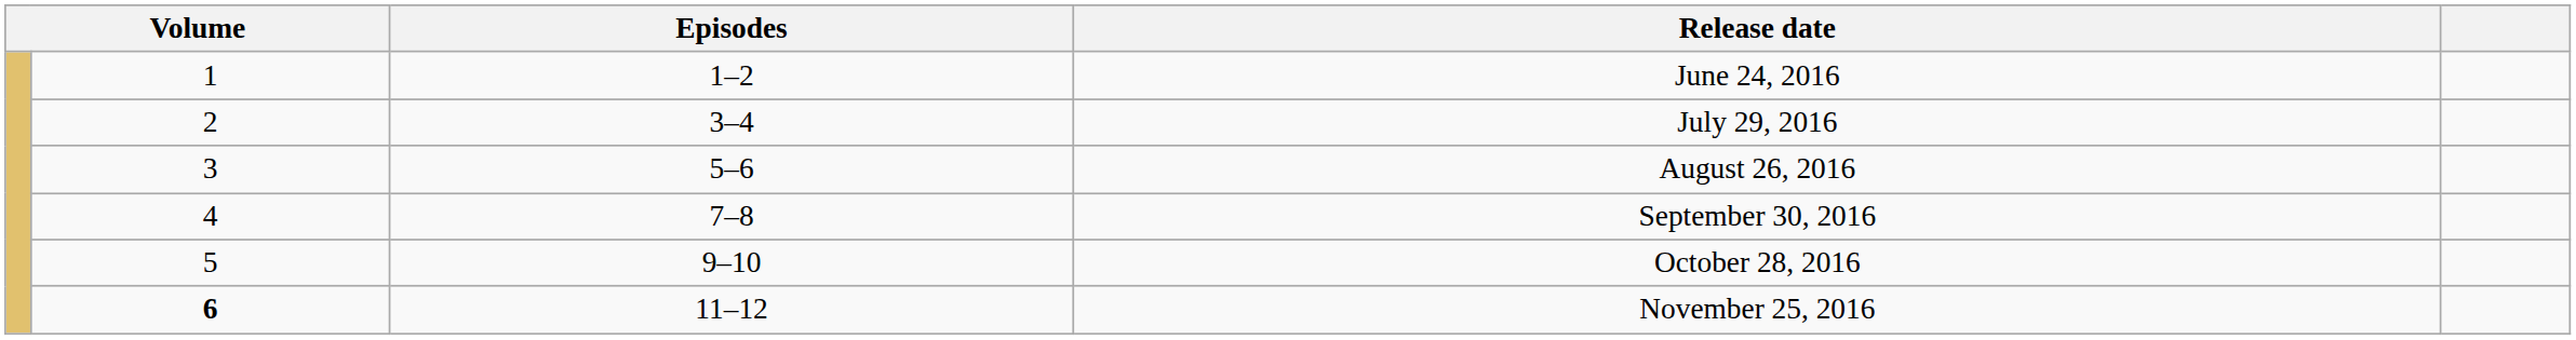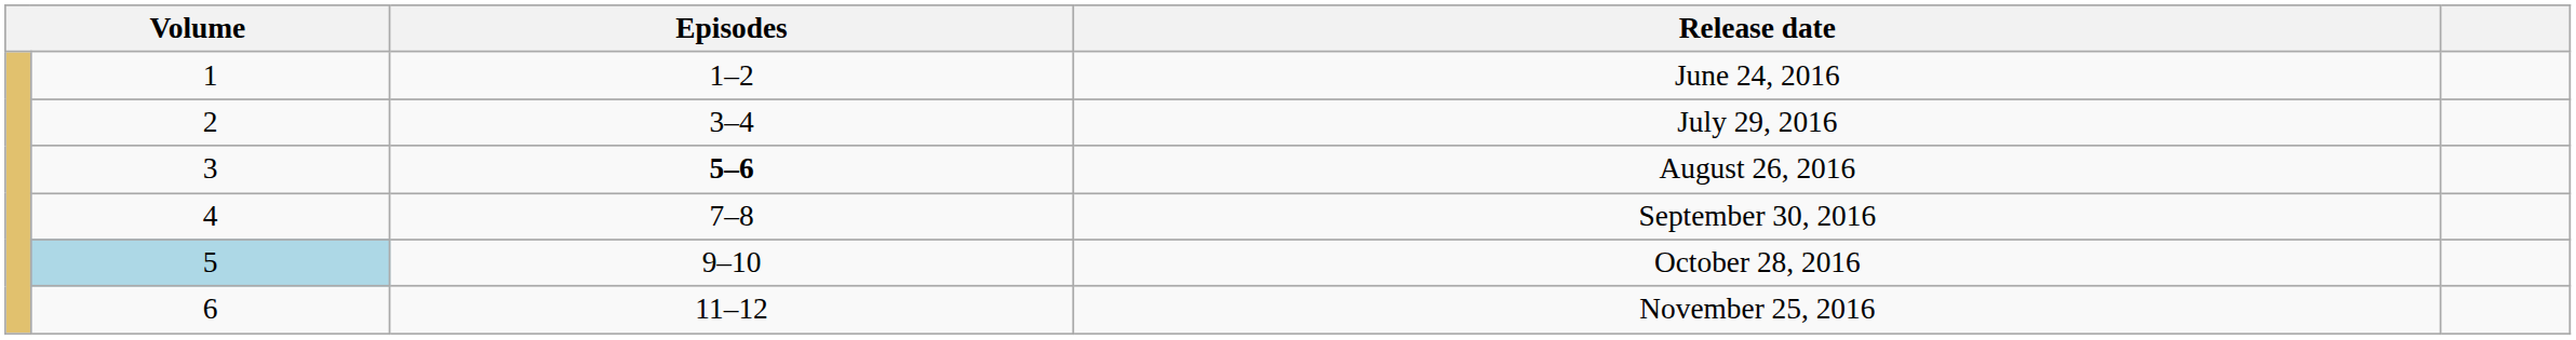August 26, 2016 | Episodes: normal -> bold
October 28, 2016 | column 2: no background -> lightblue background
November 25, 2016 | column 2: bold -> normal
